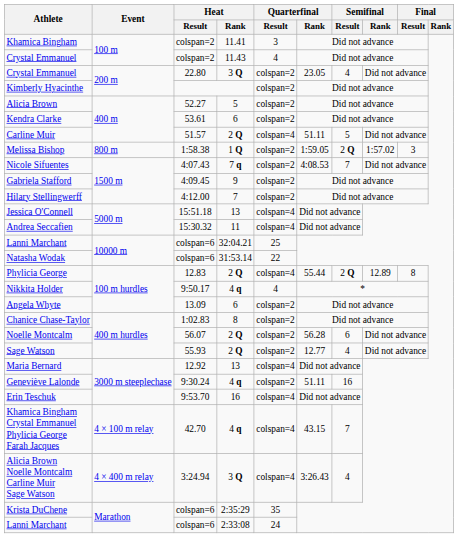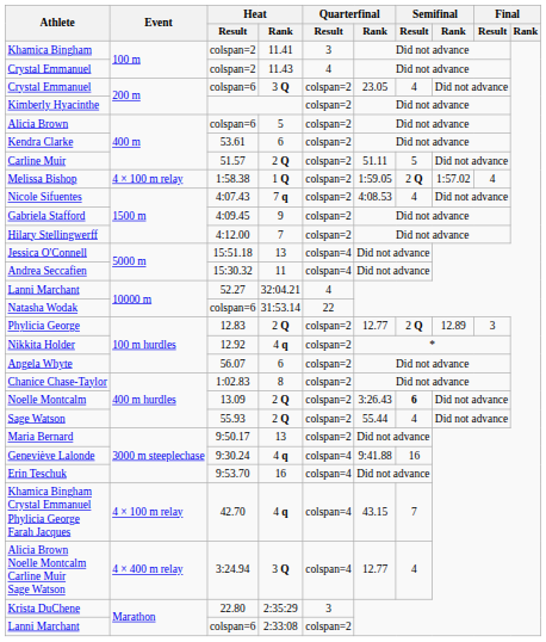Crystal Emmanuel / 3 Q | Heat / Result: 22.80 -> colspan=6
Alicia Brown | Heat / Result: 52.27 -> colspan=6
Carline Muir | Quarterfinal / Result: colspan=4 -> colspan=2
Melissa Bishop | Event: 800 m -> 4 × 100 m relay
Melissa Bishop | Final / Result: 3 -> 4
Nicole Sifuentes | Semifinal / Result: 7 -> 4
Lanni Marchant / 32:04.21 | Heat / Result: colspan=6 -> 52.27
Lanni Marchant / 32:04.21 | Quarterfinal / Result: 25 -> 4
Phylicia George | Quarterfinal / Result: colspan=4 -> colspan=2
Phylicia George | Quarterfinal / Rank: 55.44 -> 12.77
Phylicia George | Final / Result: 8 -> 3
Nikkita Holder | Heat / Result: 9:50.17 -> 12.92
Nikkita Holder | Quarterfinal / Result: 4 -> colspan=2
Angela Whyte | Heat / Result: 13.09 -> 56.07
Noelle Montcalm | Heat / Result: 56.07 -> 13.09
Noelle Montcalm | Quarterfinal / Rank: 56.28 -> 3:26.43
Noelle Montcalm | Semifinal / Result: normal -> bold
Sage Watson | Quarterfinal / Rank: 12.77 -> 55.44
Maria Bernard | Heat / Result: 12.92 -> 9:50.17
Maria Bernard | Quarterfinal / Result: colspan=4 -> colspan=2
Geneviève Lalonde | Quarterfinal / Result: colspan=2 -> colspan=4
Geneviève Lalonde | Quarterfinal / Rank: 51.11 -> 9:41.88
Alicia Brown Noelle Montcalm Carline Muir Sage Watson | Quarterfinal / Rank: 3:26.43 -> 12.77
Krista DuChene | Heat / Result: colspan=6 -> 22.80
Krista DuChene | Quarterfinal / Result: 35 -> 3
Lanni Marchant / 2:33:08 | Quarterfinal / Result: 24 -> colspan=2
